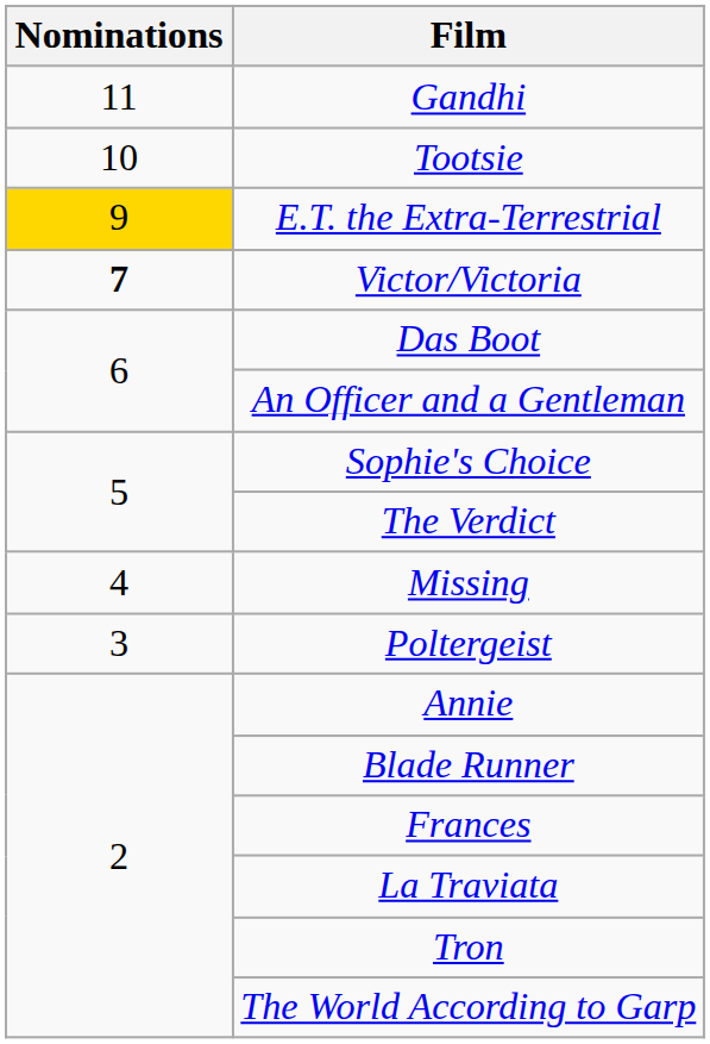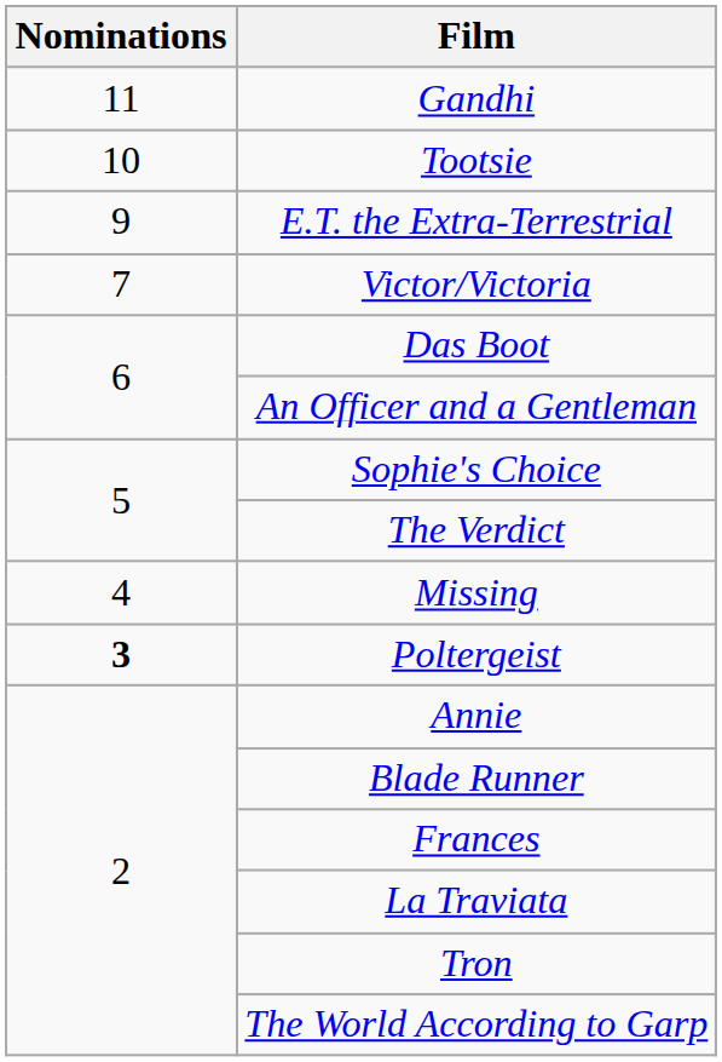E.T. the Extra-Terrestrial | Nominations: gold background -> no background
Victor/Victoria | Nominations: bold -> normal
Poltergeist | Nominations: normal -> bold
